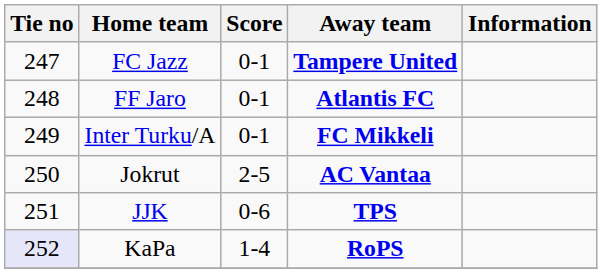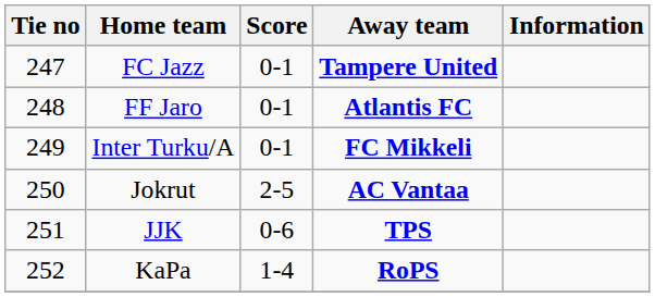KaPa | Tie no: lavender background -> no background
